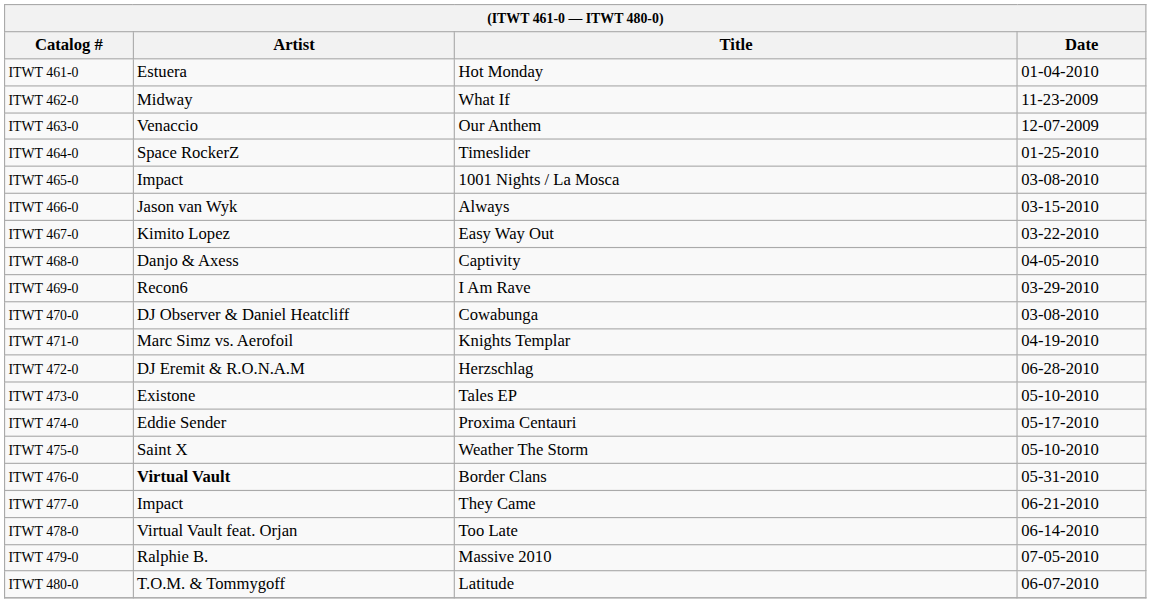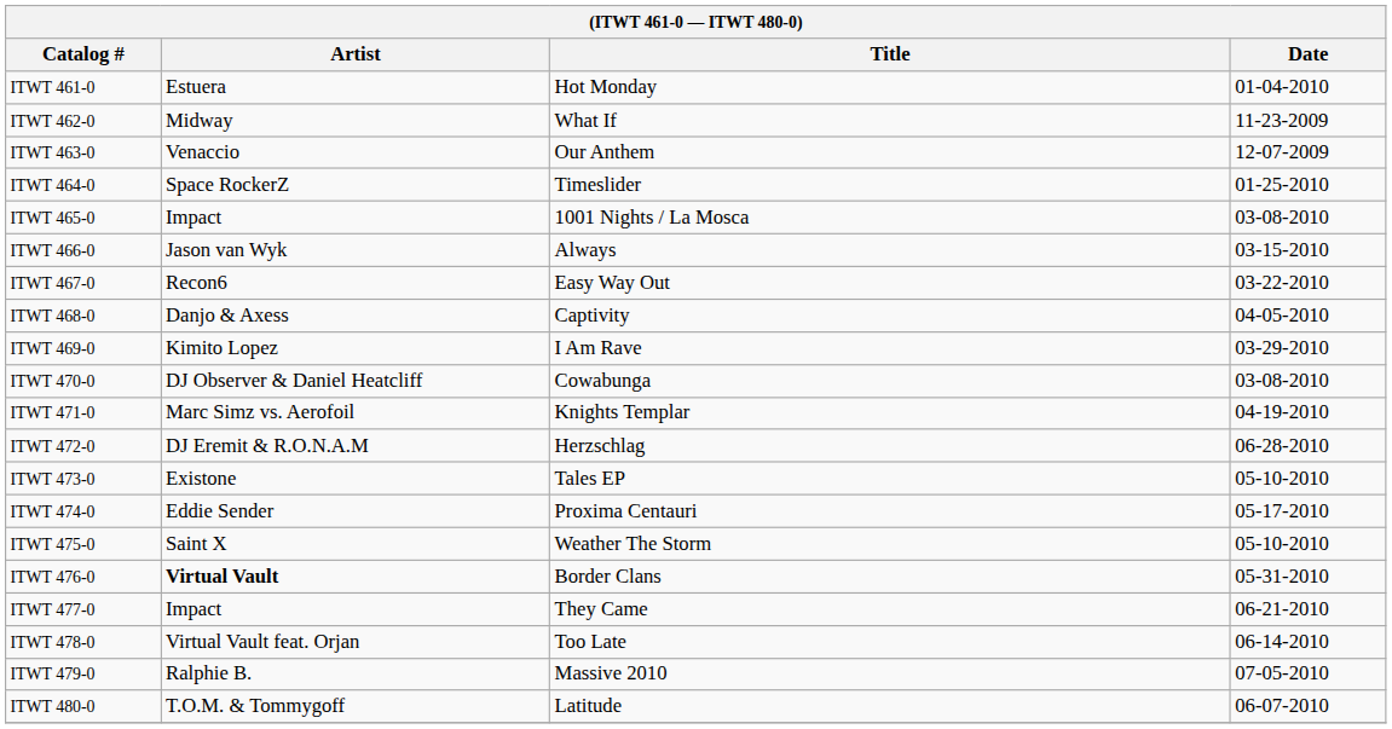ITWT 467-0 | Artist: Kimito Lopez -> Recon6
ITWT 469-0 | Artist: Recon6 -> Kimito Lopez
